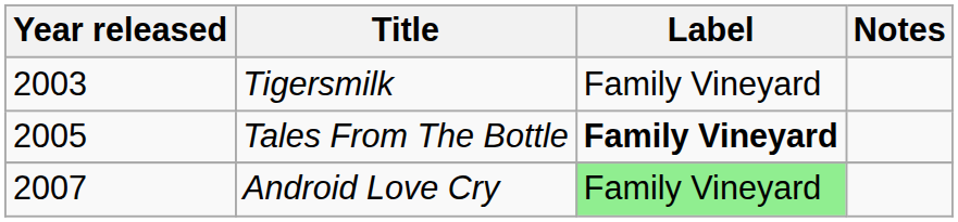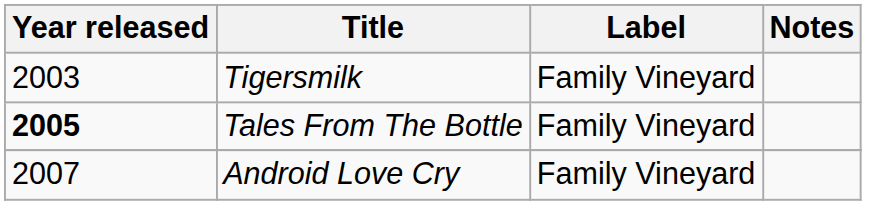Tales From The Bottle | Year released: normal -> bold
Tales From The Bottle | Label: bold -> normal
Android Love Cry | Label: lightgreen background -> no background
